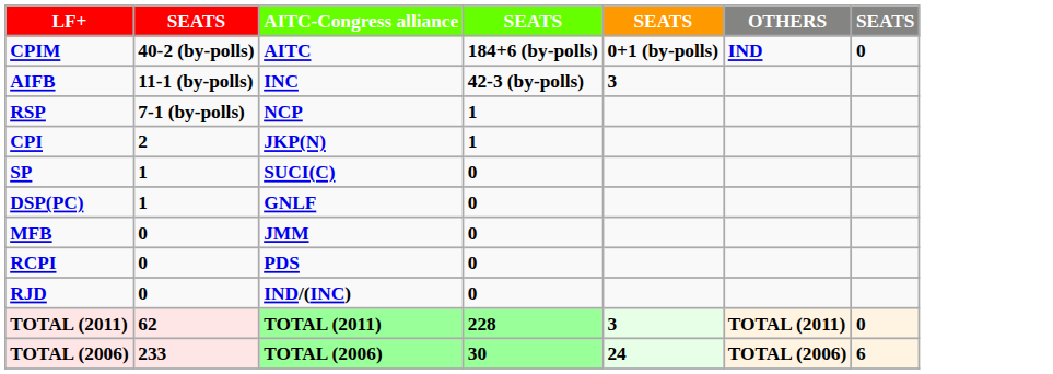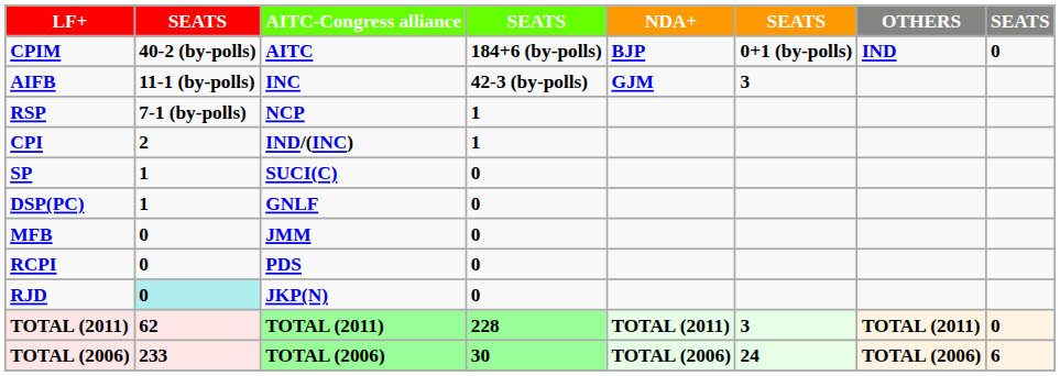+ column: NDA+ | BJP | GJM | TOTAL (2011) | TOTAL (2006)
CPI | AITC-Congress alliance: JKP(N) -> IND/(INC)
RJD | column 2: no background -> paleturquoise background
RJD | AITC-Congress alliance: IND/(INC) -> JKP(N)
